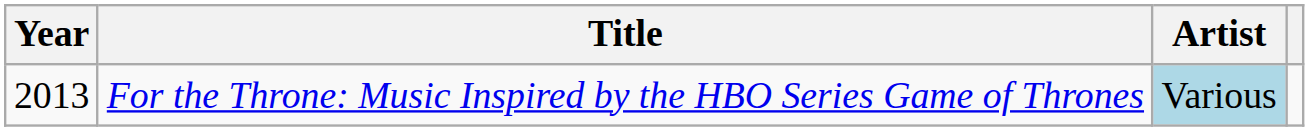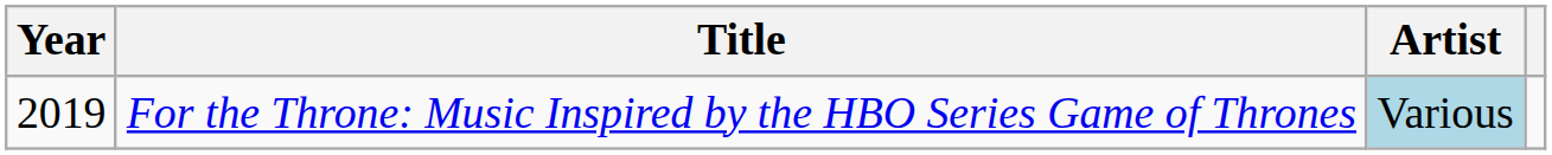row 2 | Year: 2013 -> 2019
